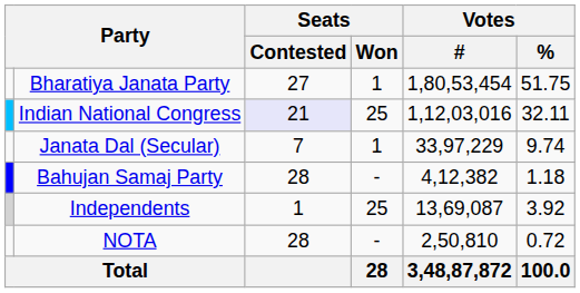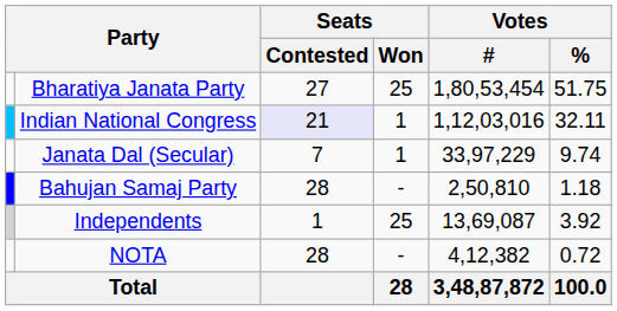Bharatiya Janata Party | Seats / Won: 1 -> 25
Indian National Congress | Seats / Won: 25 -> 1
Bahujan Samaj Party | Votes / #: 4,12,382 -> 2,50,810
NOTA | Votes / #: 2,50,810 -> 4,12,382
